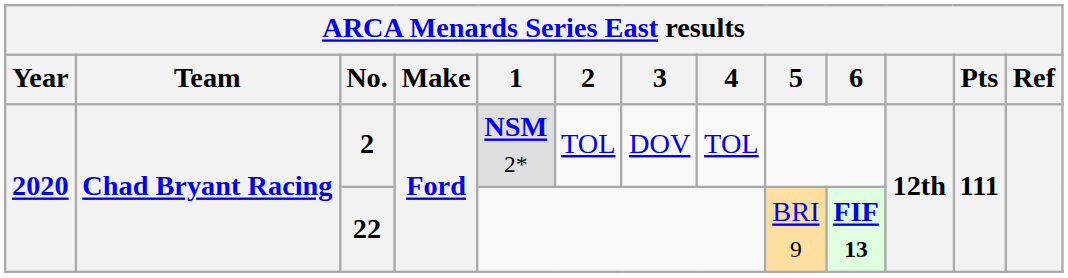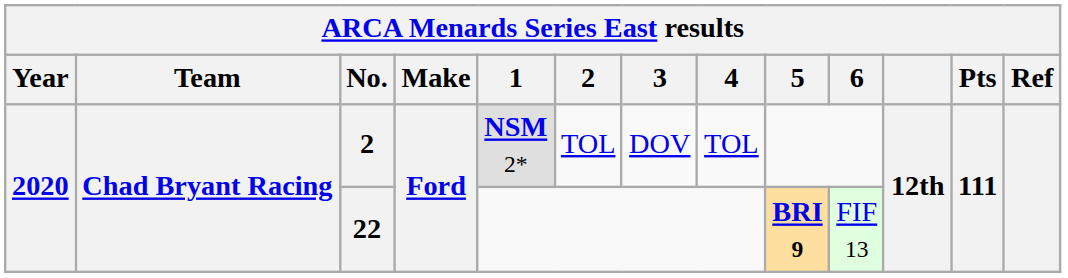22 | 5: normal -> bold
22 | 6: bold -> normal
